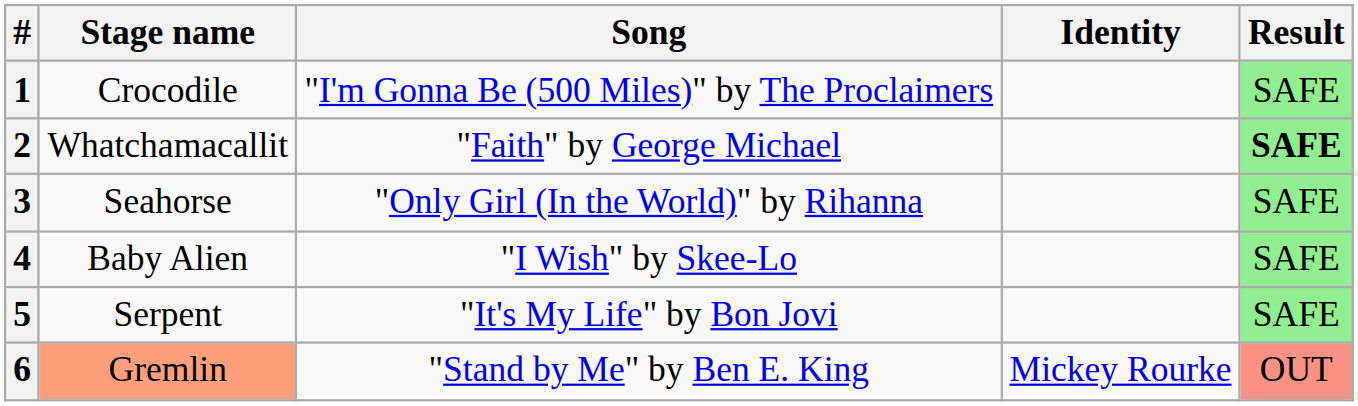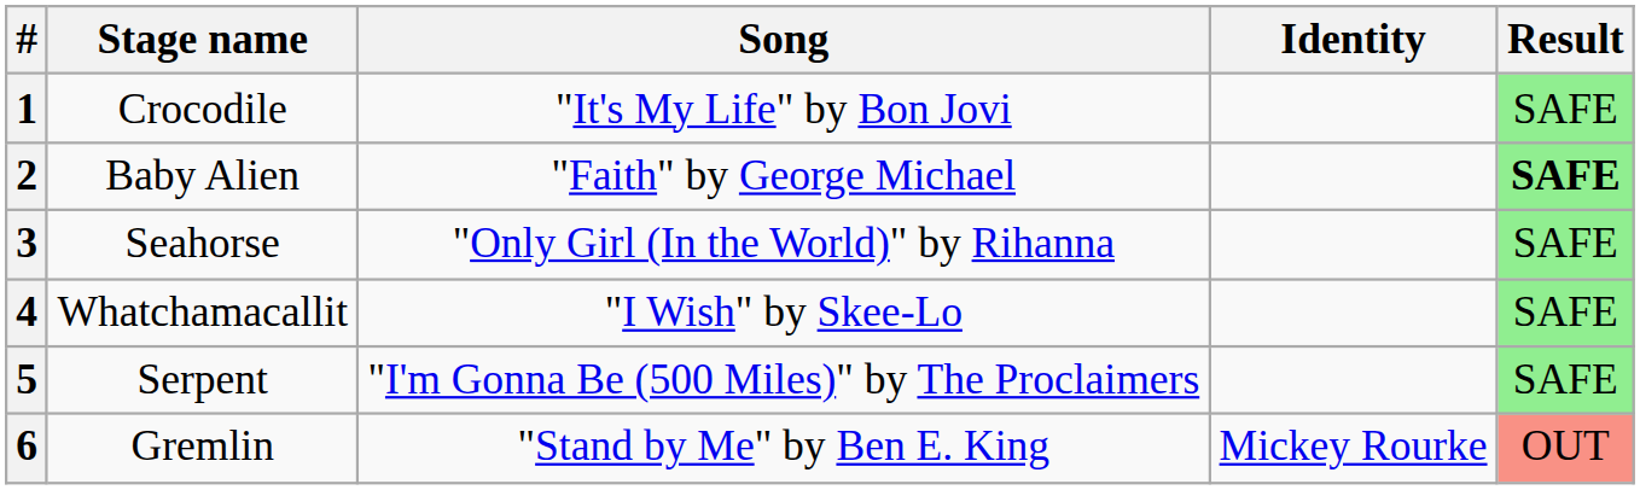1 | Song: "I'm Gonna Be (500 Miles)" by The Proclaimers -> "It's My Life" by Bon Jovi
2 | Stage name: Whatchamacallit -> Baby Alien
4 | Stage name: Baby Alien -> Whatchamacallit
5 | Song: "It's My Life" by Bon Jovi -> "I'm Gonna Be (500 Miles)" by The Proclaimers
6 | Stage name: lightsalmon background -> no background
